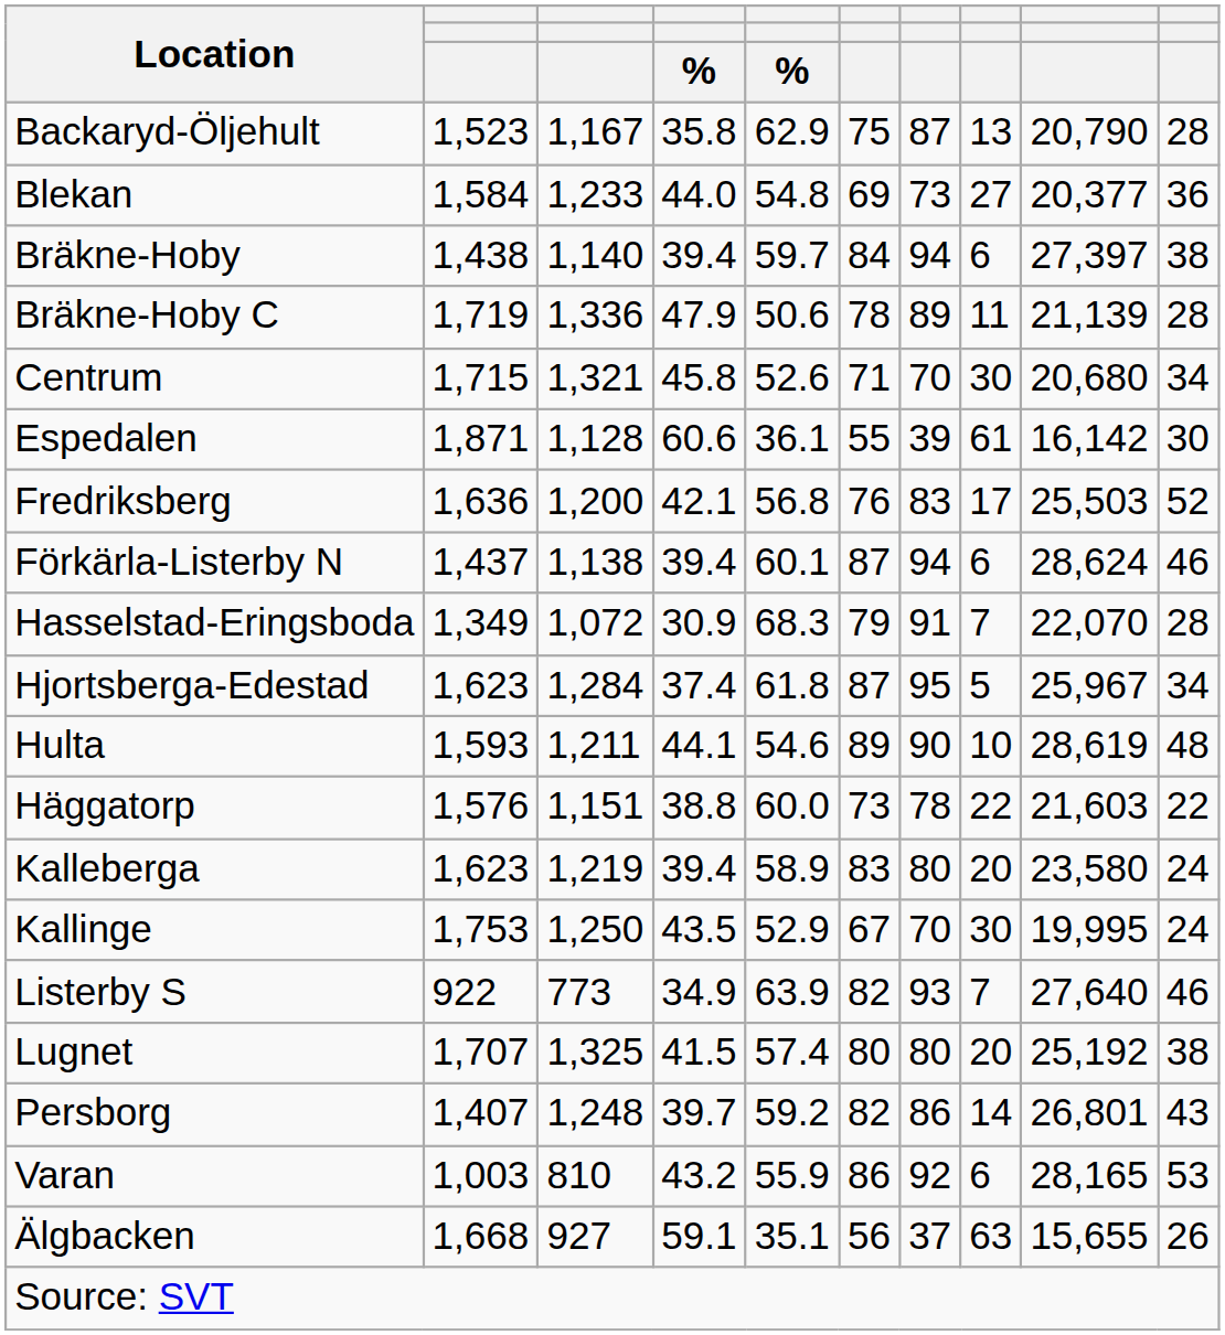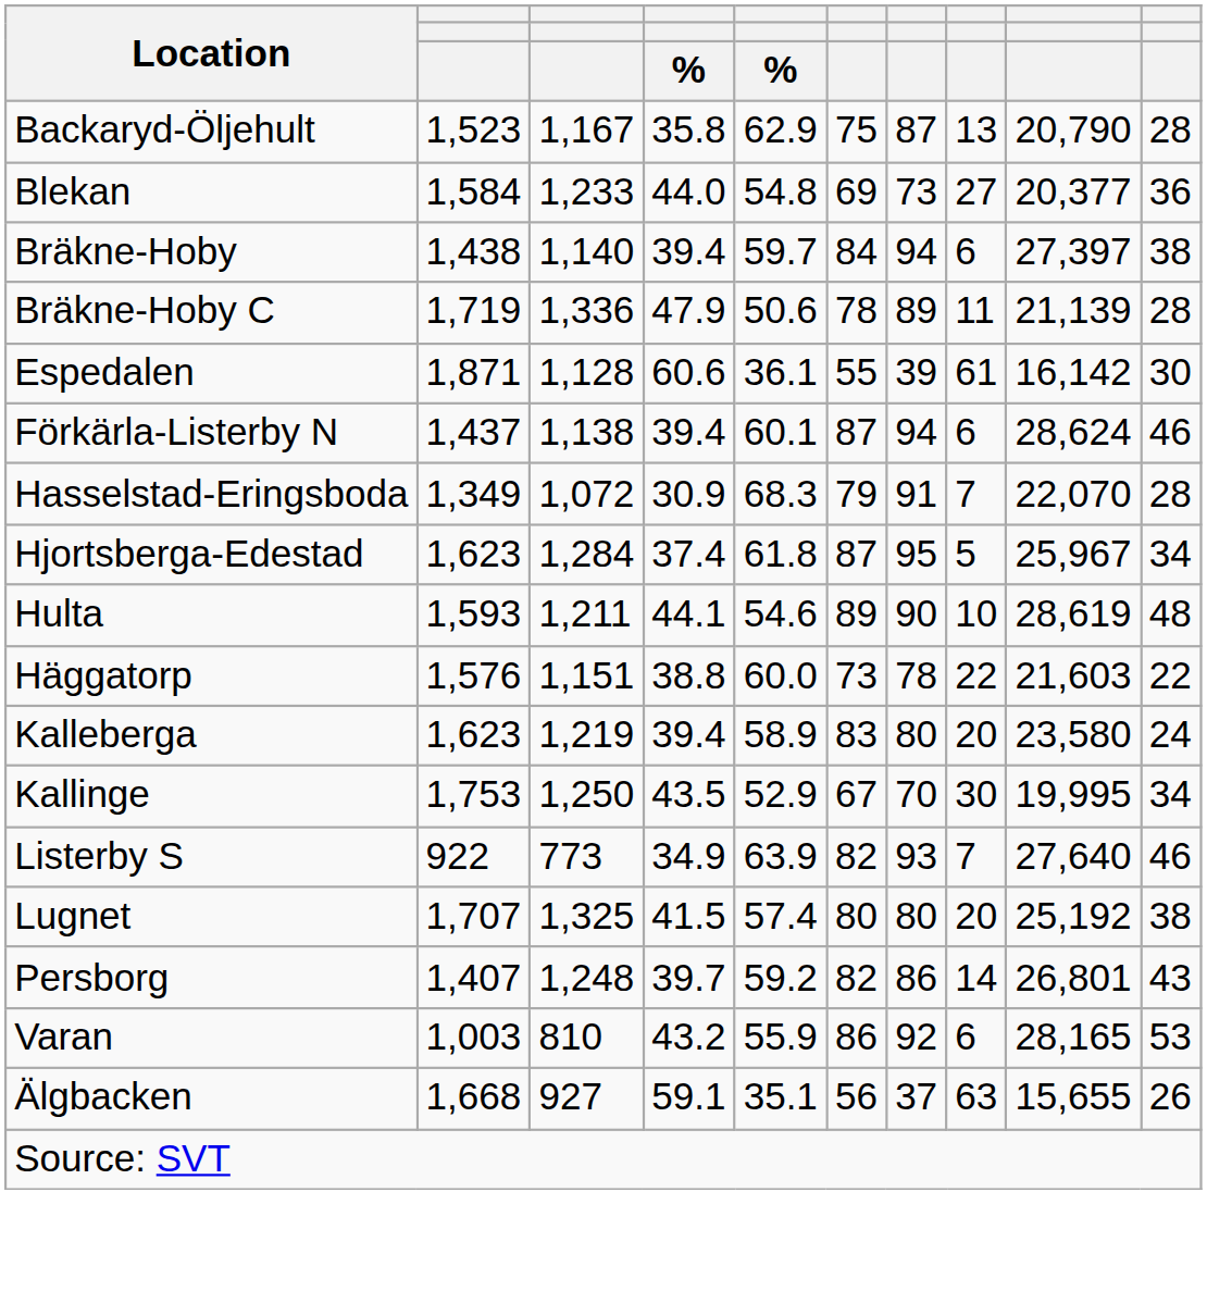- row: Centrum | 1,715 | 1,321 | 45.8 | 52.6 | 71 | 70 | 30 | 20,680 | 34
- row: Fredriksberg | 1,636 | 1,200 | 42.1 | 56.8 | 76 | 83 | 17 | 25,503 | 52
Kallinge | column 10: 24 -> 34
